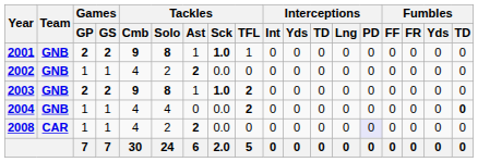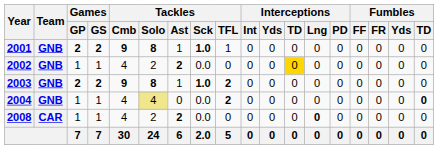2002 | Interceptions / TD: no background -> gold background
2004 | Tackles / Solo: no background -> khaki background
2008 | Interceptions / Lng: normal -> bold
2008 | Interceptions / PD: lavender background -> no background
